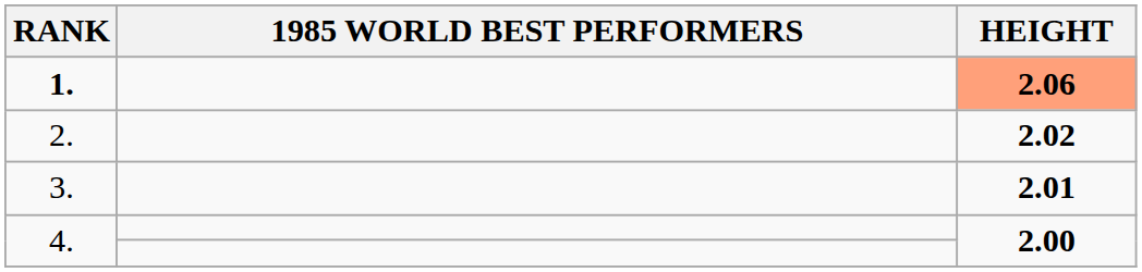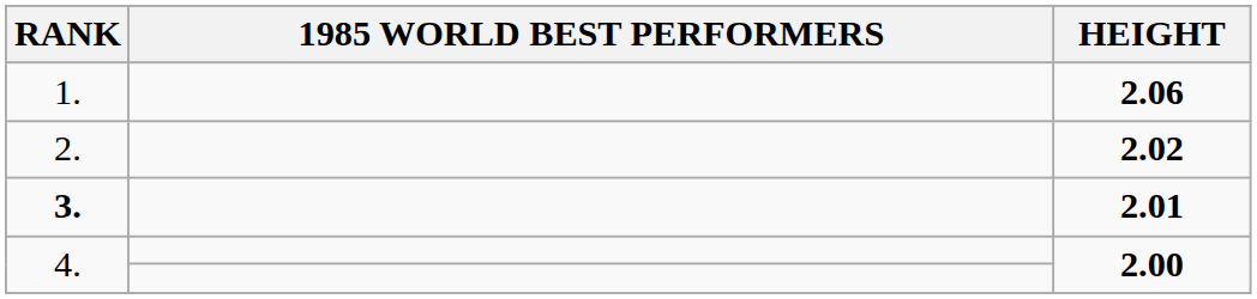1. | RANK: bold -> normal
1. | HEIGHT: lightsalmon background -> no background
3. | RANK: normal -> bold
